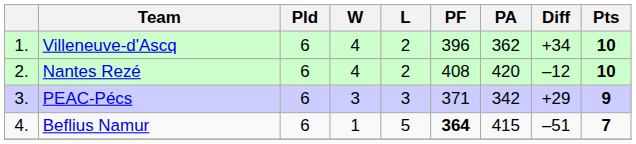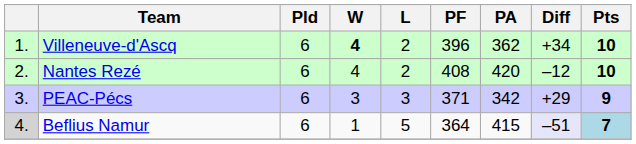Villeneuve-d'Ascq | W: normal -> bold
Beflius Namur | column 1: no background -> lightgrey background
Beflius Namur | PF: bold -> normal
Beflius Namur | Diff: no background -> lavender background
Beflius Namur | Pts: no background -> lightblue background
